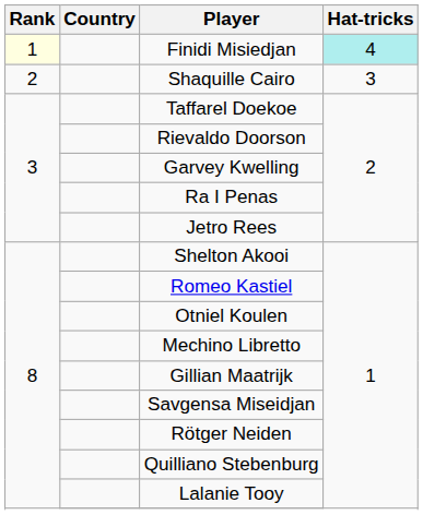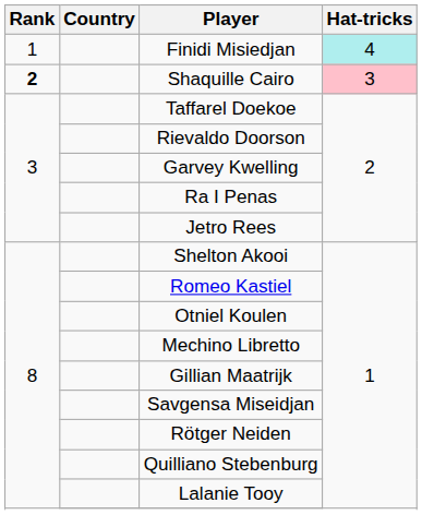Finidi Misiedjan | Rank: lightyellow background -> no background
Shaquille Cairo | Rank: normal -> bold
Shaquille Cairo | Hat-tricks: no background -> pink background
